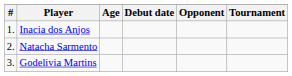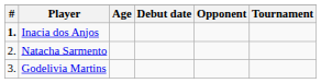Inacia dos Anjos | #: normal -> bold
